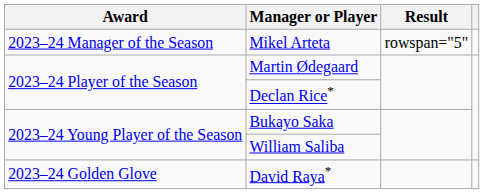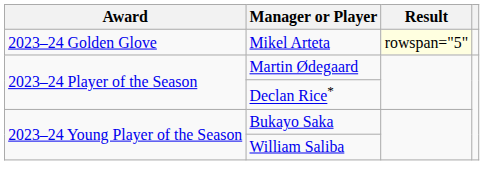Mikel Arteta | Award: 2023–24 Manager of the Season -> 2023–24 Golden Glove
Mikel Arteta | Result: no background -> lightyellow background
- row: 2023–24 Golden Glove | David Raya*
